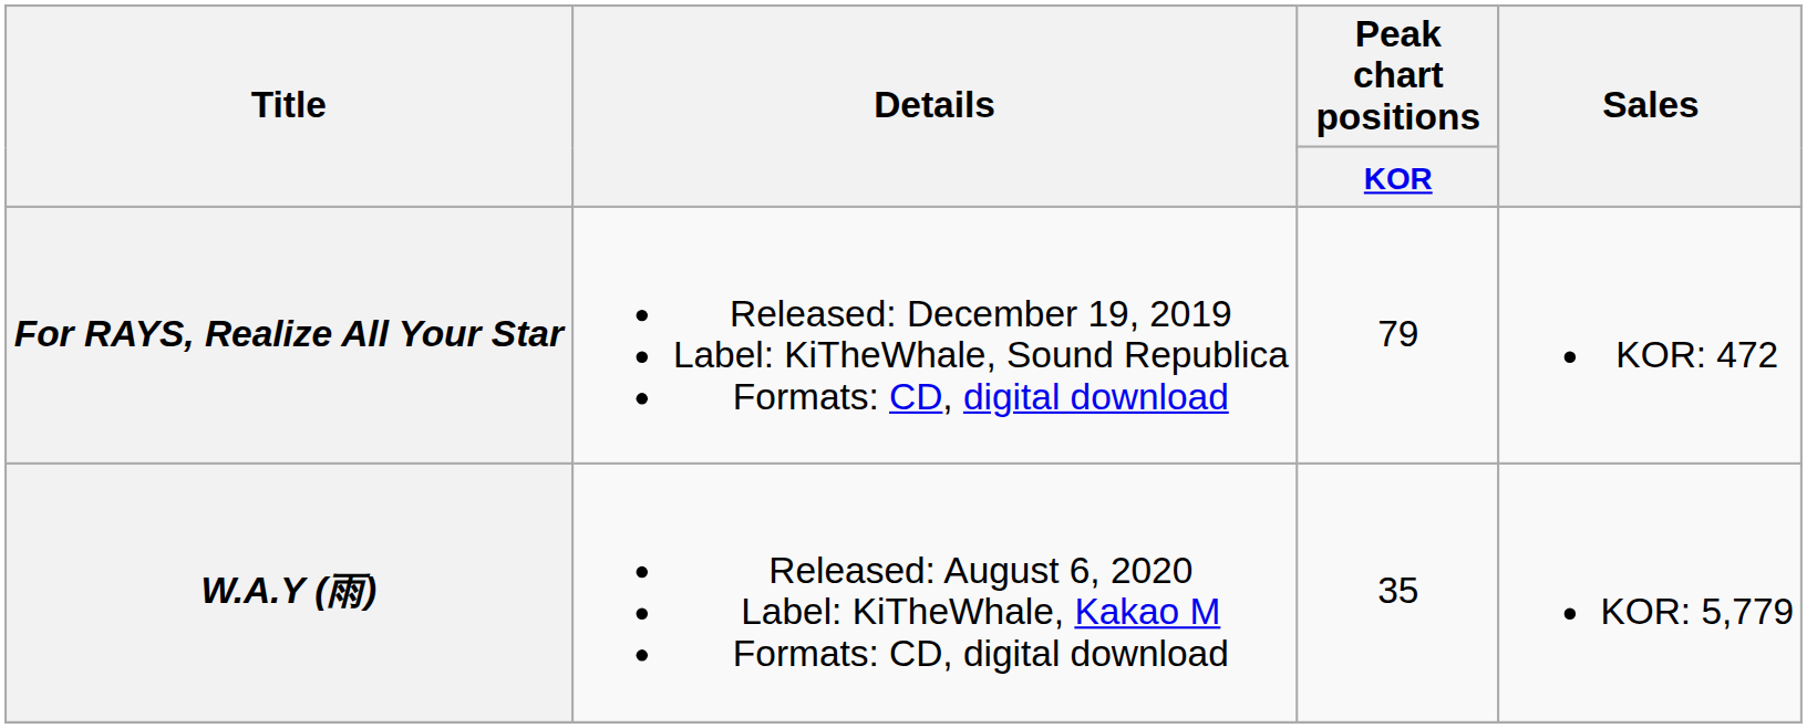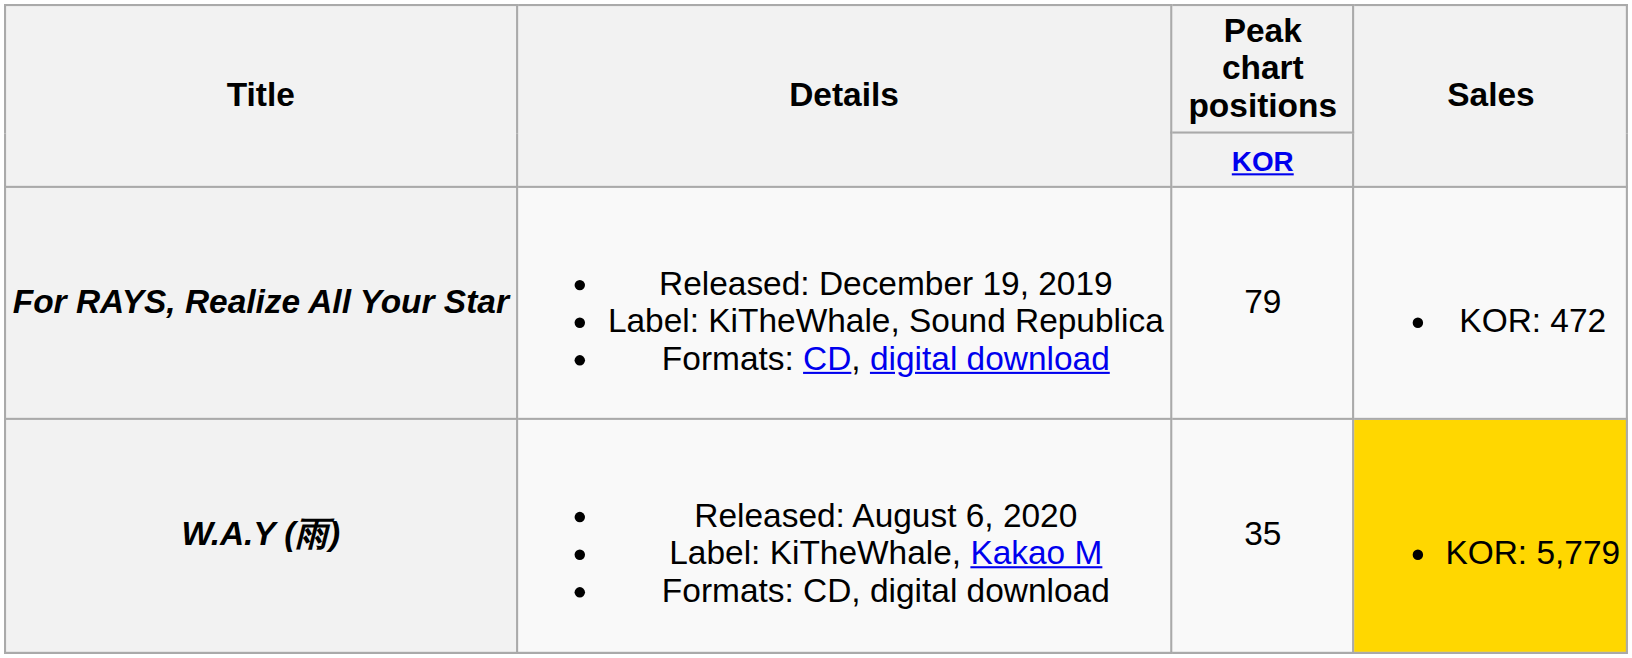W.A.Y (雨) | Sales: no background -> gold background
